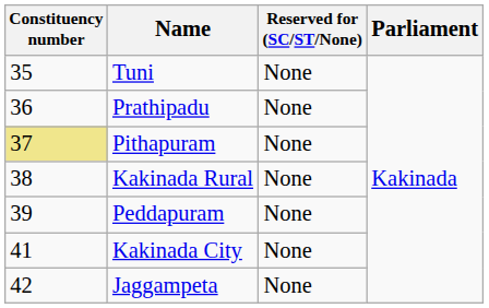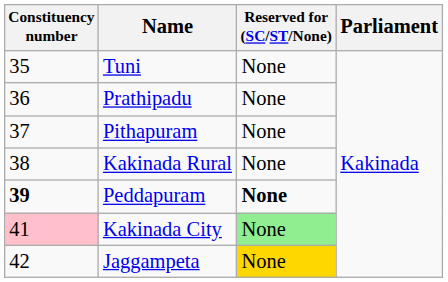Pithapuram | Constituency number: khaki background -> no background
Peddapuram | Constituency number: normal -> bold
Peddapuram | Reserved for (SC/ST/None): normal -> bold
Kakinada City | Constituency number: no background -> pink background
Kakinada City | Reserved for (SC/ST/None): no background -> lightgreen background
Jaggampeta | Reserved for (SC/ST/None): no background -> gold background
